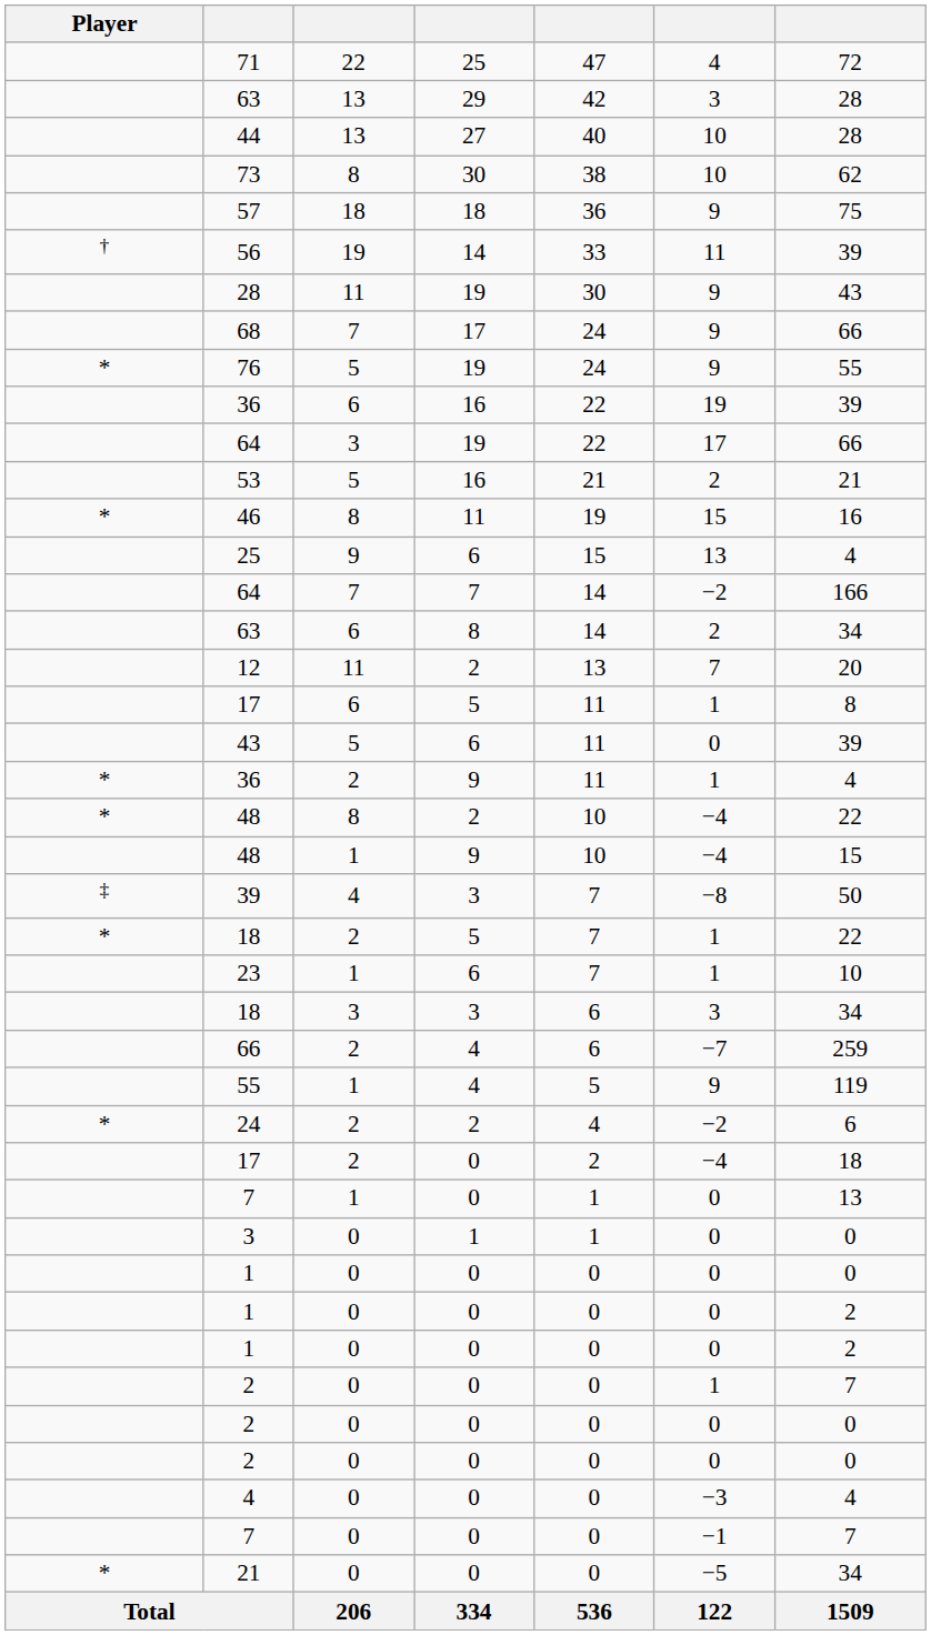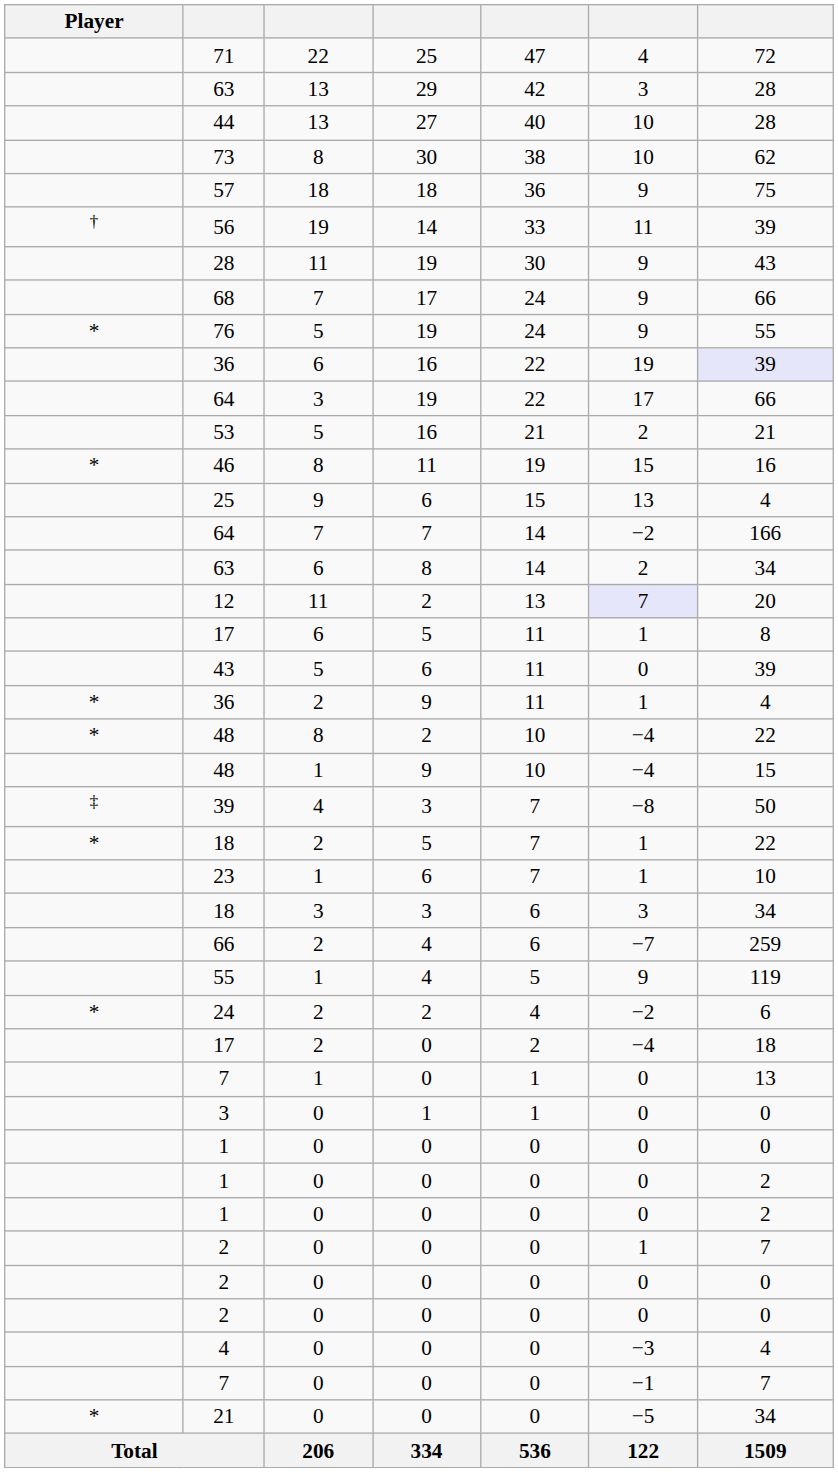36 / 6 | column 7: no background -> lavender background
12 | column 6: no background -> lavender background
